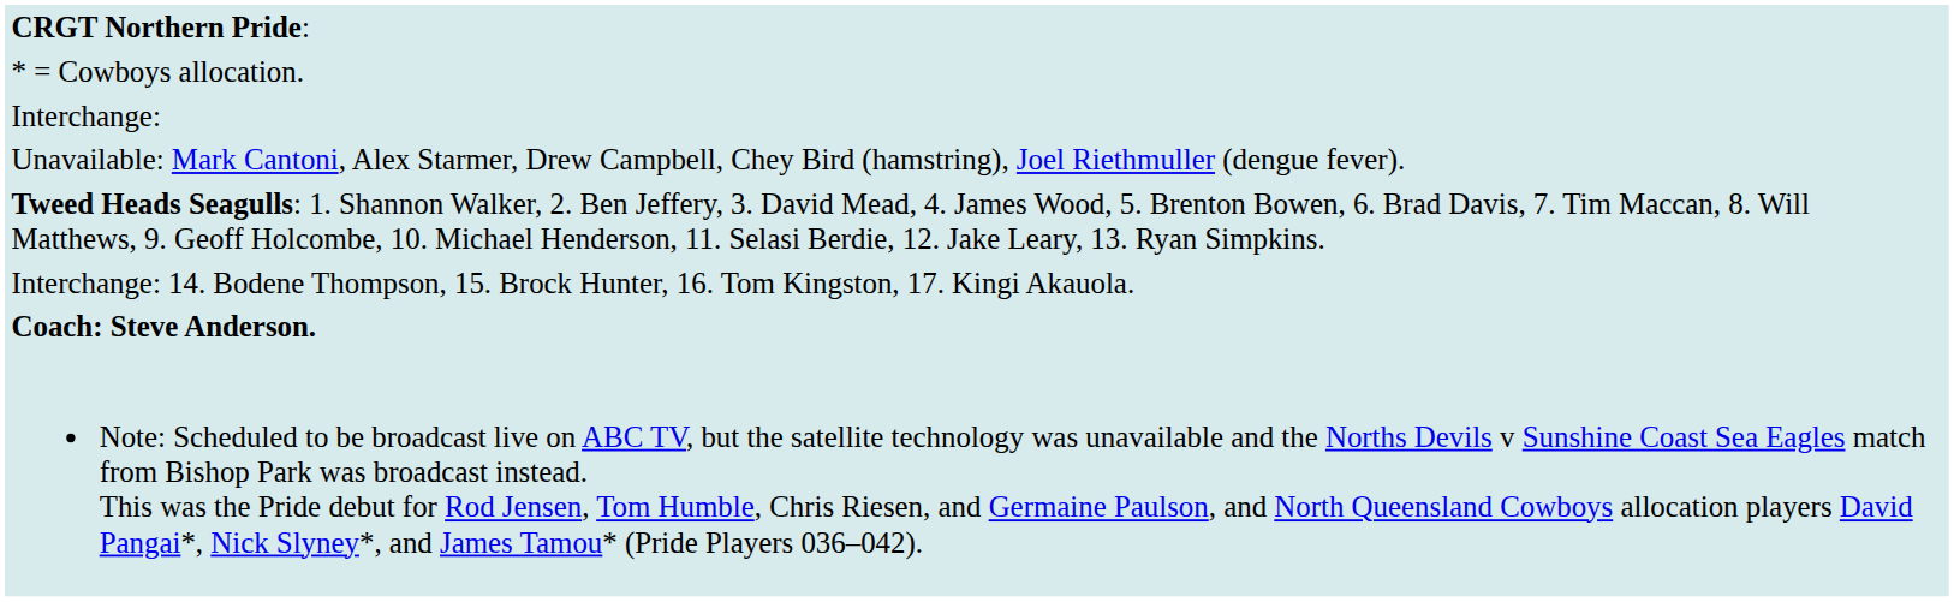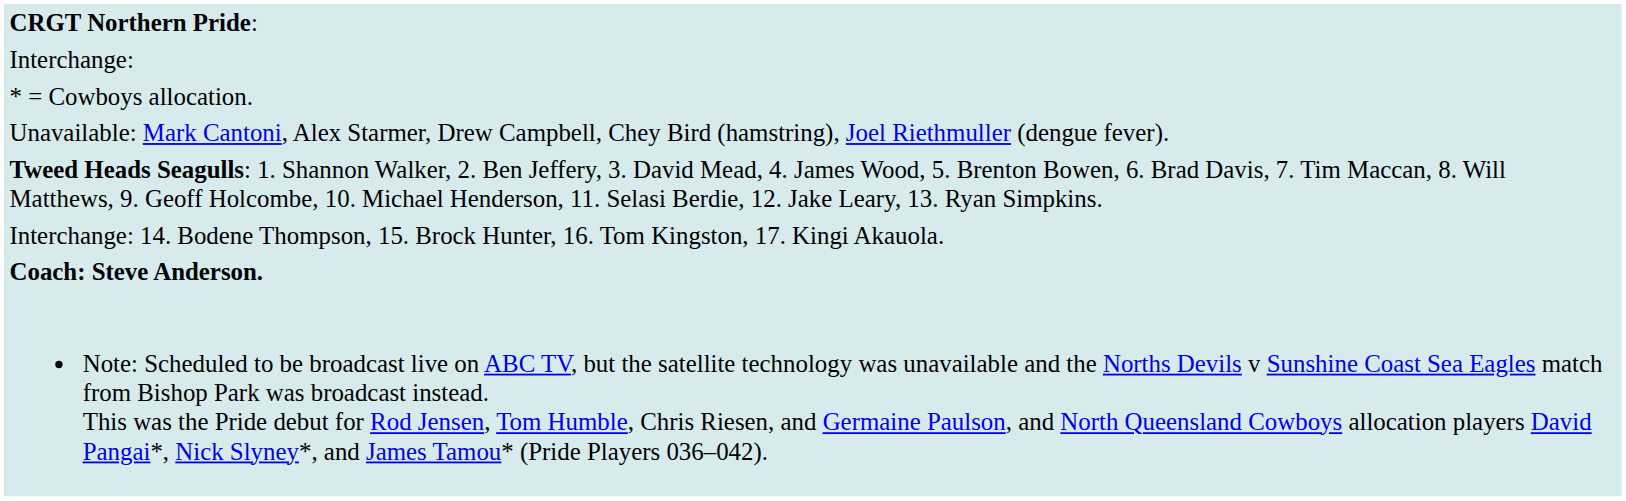row 2 | column 1: * = Cowboys allocation. -> Interchange:
row 3 | column 1: Interchange: -> * = Cowboys allocation.
